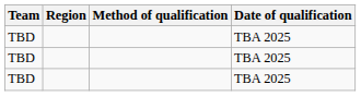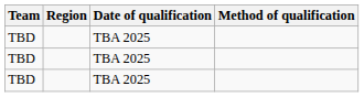columns swapped: Method of qualification <-> Date of qualification
